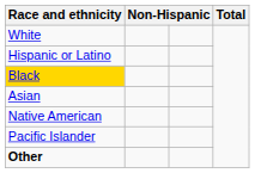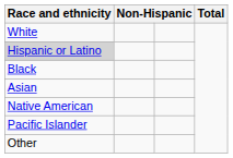Hispanic or Latino | Race and ethnicity: no background -> lightgrey background
Black | Race and ethnicity: gold background -> no background
Other | Race and ethnicity: bold -> normal
